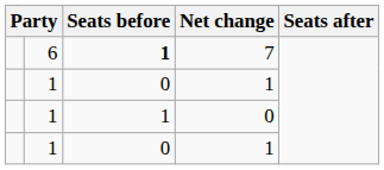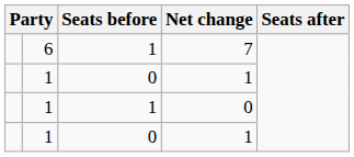7 | Seats before: bold -> normal
